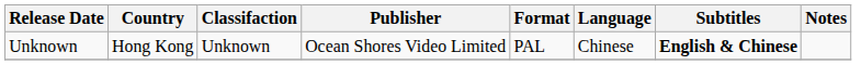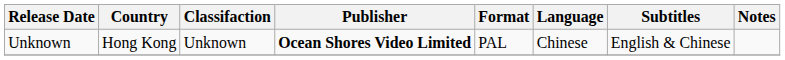row 2 | Publisher: normal -> bold
row 2 | Subtitles: bold -> normal
